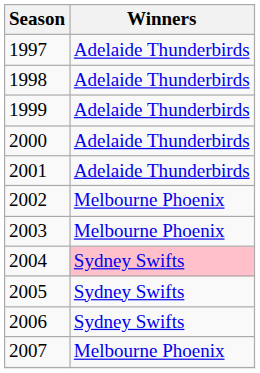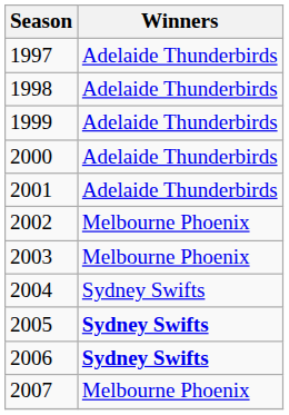2004 | Winners: pink background -> no background
2005 | Winners: normal -> bold
2006 | Winners: normal -> bold
